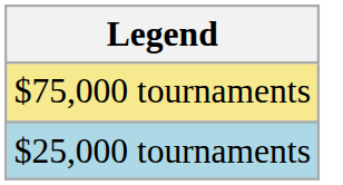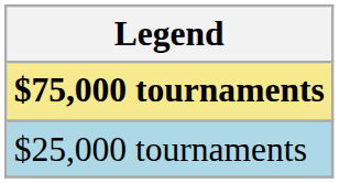row 2 | column 1: normal -> bold
